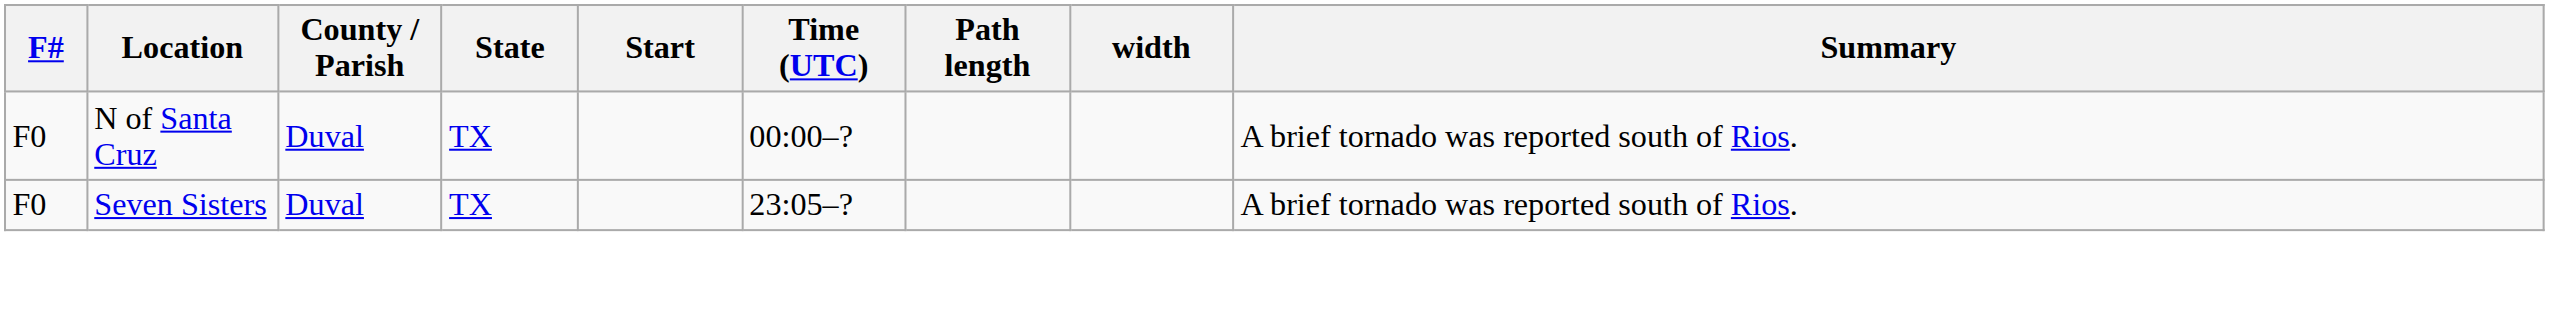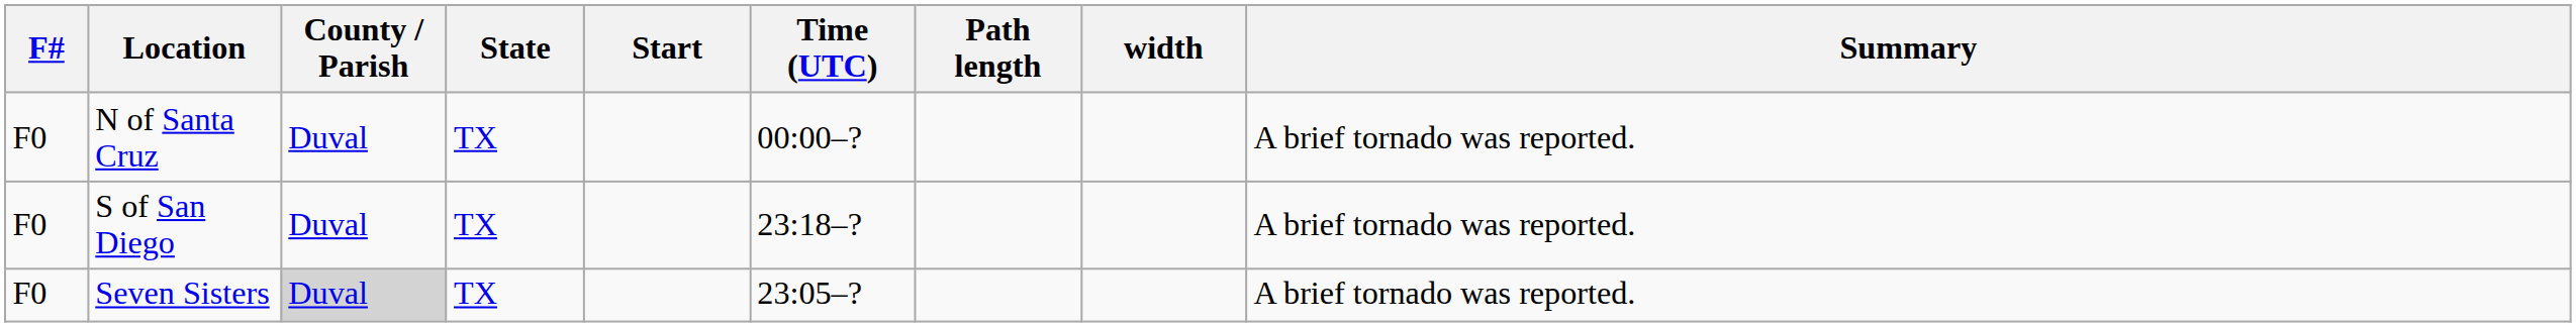N of Santa Cruz | Summary: A brief tornado was reported south of Rios. -> A brief tornado was reported.
+ row: F0 | S of San Diego | Duval | TX | 23:18–? | A brief tornado was reported.
Seven Sisters | County / Parish: no background -> lightgrey background
Seven Sisters | Summary: A brief tornado was reported south of Rios. -> A brief tornado was reported.
